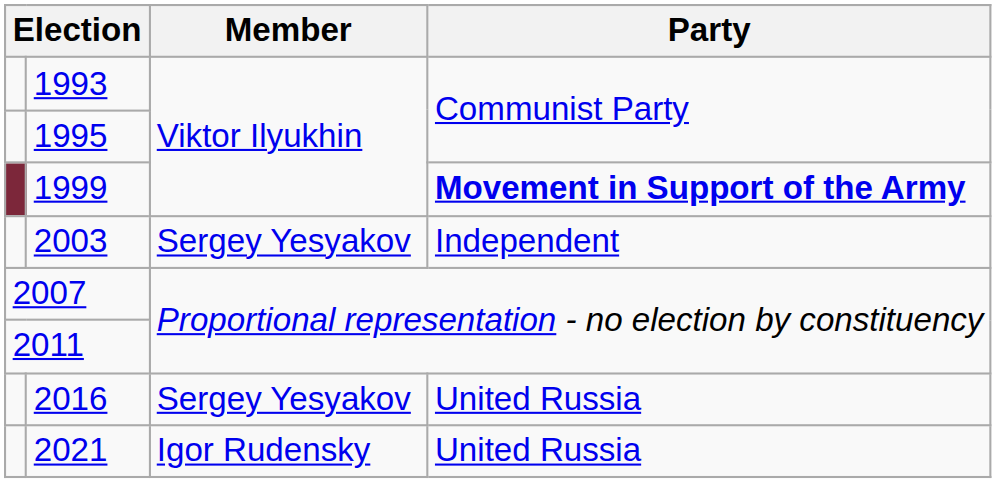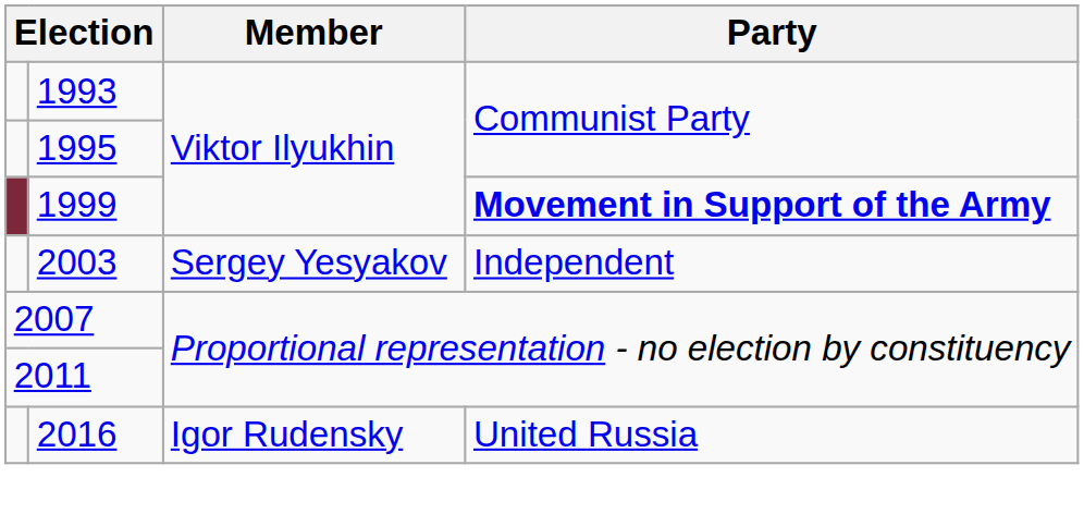2016 | Member: Sergey Yesyakov -> Igor Rudensky
- row: 2021 | Igor Rudensky | United Russia
